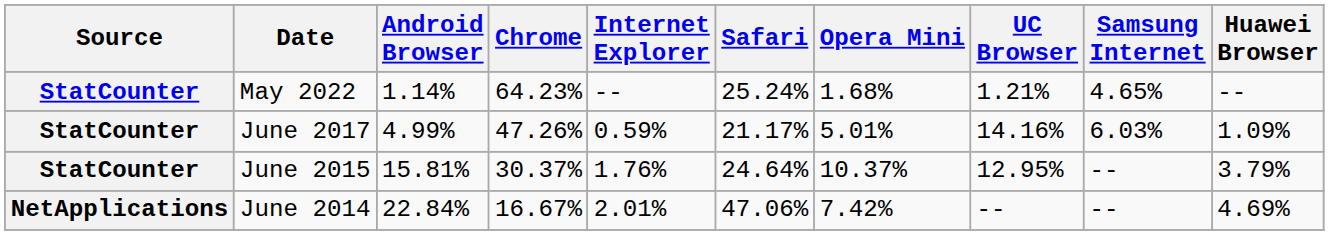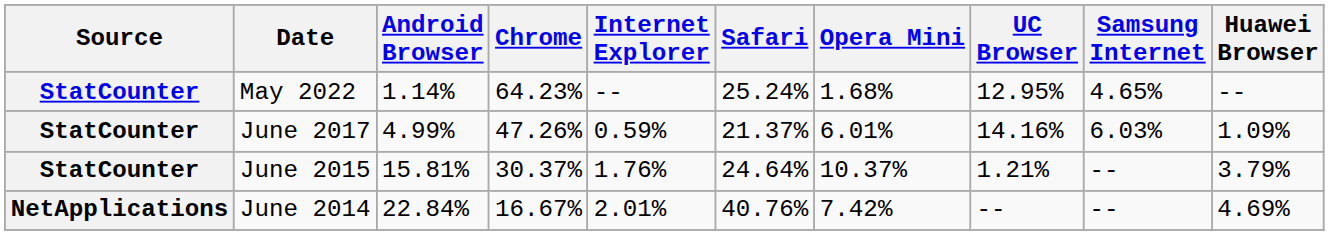May 2022 | UC Browser: 1.21% -> 12.95%
June 2017 | Safari: 21.17% -> 21.37%
June 2017 | Opera Mini: 5.01% -> 6.01%
June 2015 | UC Browser: 12.95% -> 1.21%
June 2014 | Safari: 47.06% -> 40.76%
